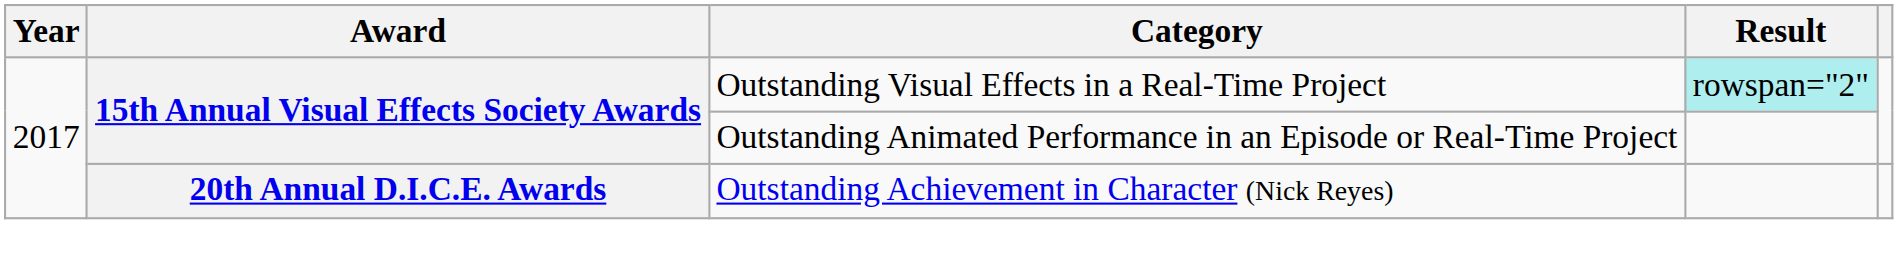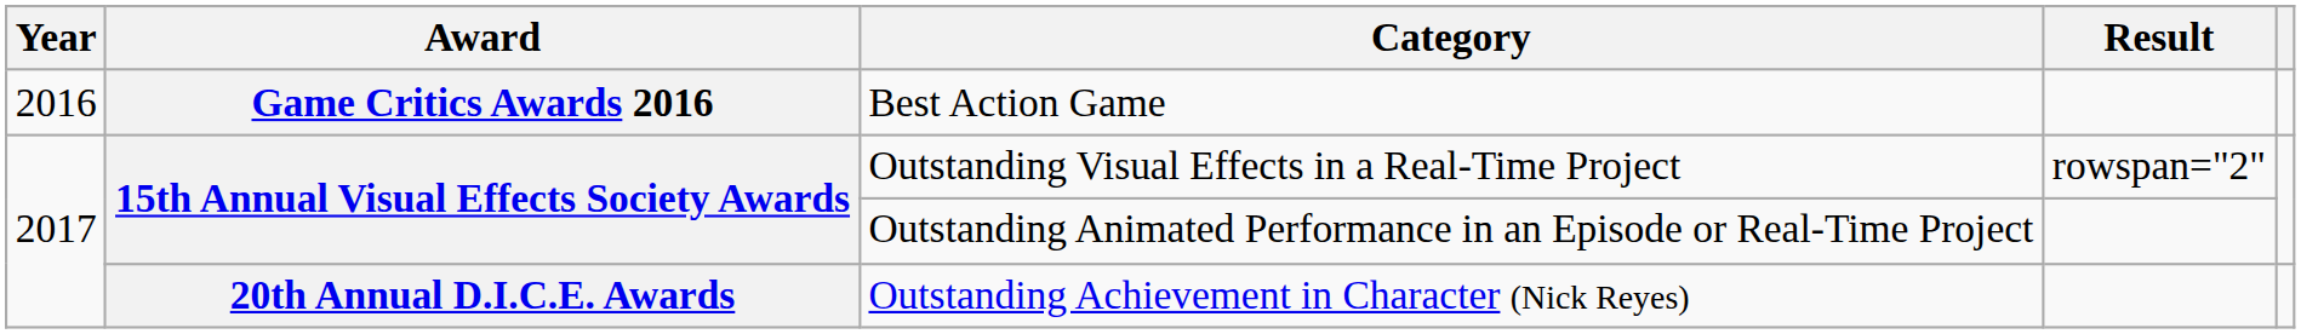+ row: 2016 | Game Critics Awards 2016 | Best Action Game
Outstanding Visual Effects in a Real-Time Project | Result: paleturquoise background -> no background
